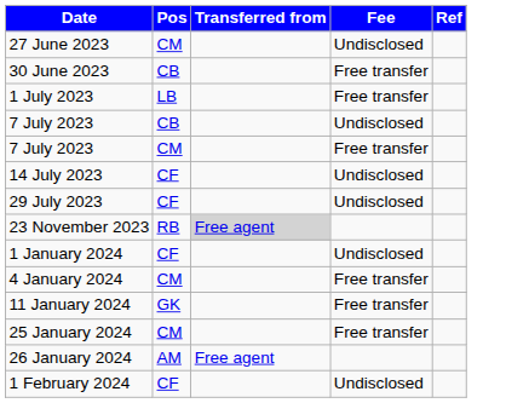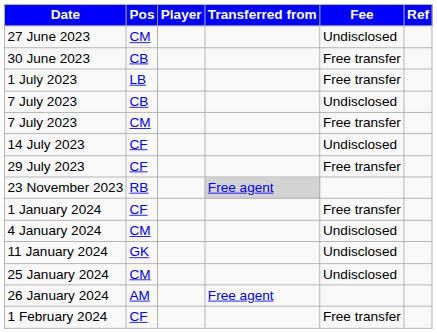+ column: Player
29 July 2023 | Fee: Undisclosed -> Free transfer
1 January 2024 | Fee: Undisclosed -> Free transfer
4 January 2024 | Fee: Free transfer -> Undisclosed
11 January 2024 | Fee: Free transfer -> Undisclosed
25 January 2024 | Fee: Free transfer -> Undisclosed
1 February 2024 | Fee: Undisclosed -> Free transfer
